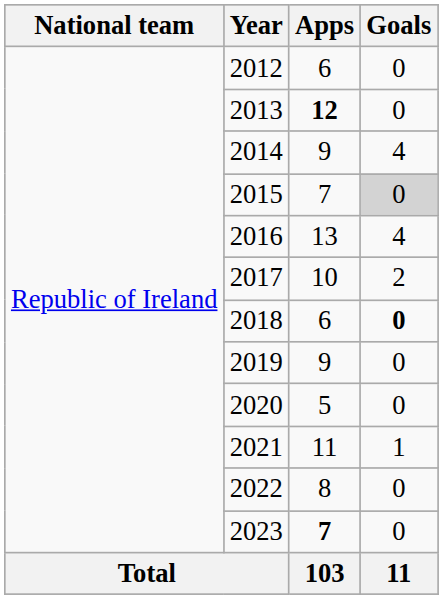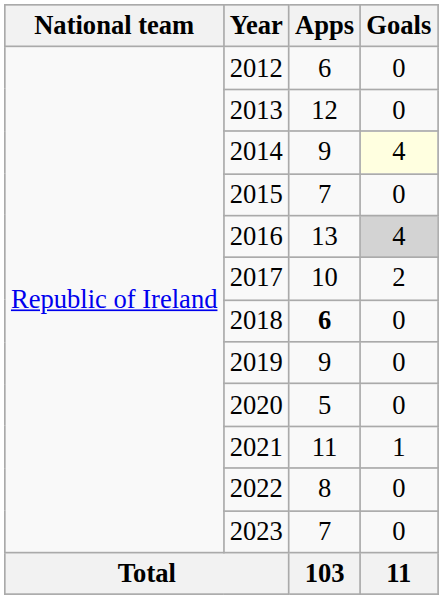2013 | Apps: bold -> normal
2014 | Goals: no background -> lightyellow background
2015 | Goals: lightgrey background -> no background
2016 | Goals: no background -> lightgrey background
2018 | Apps: normal -> bold
2018 | Goals: bold -> normal
2023 | Apps: bold -> normal
